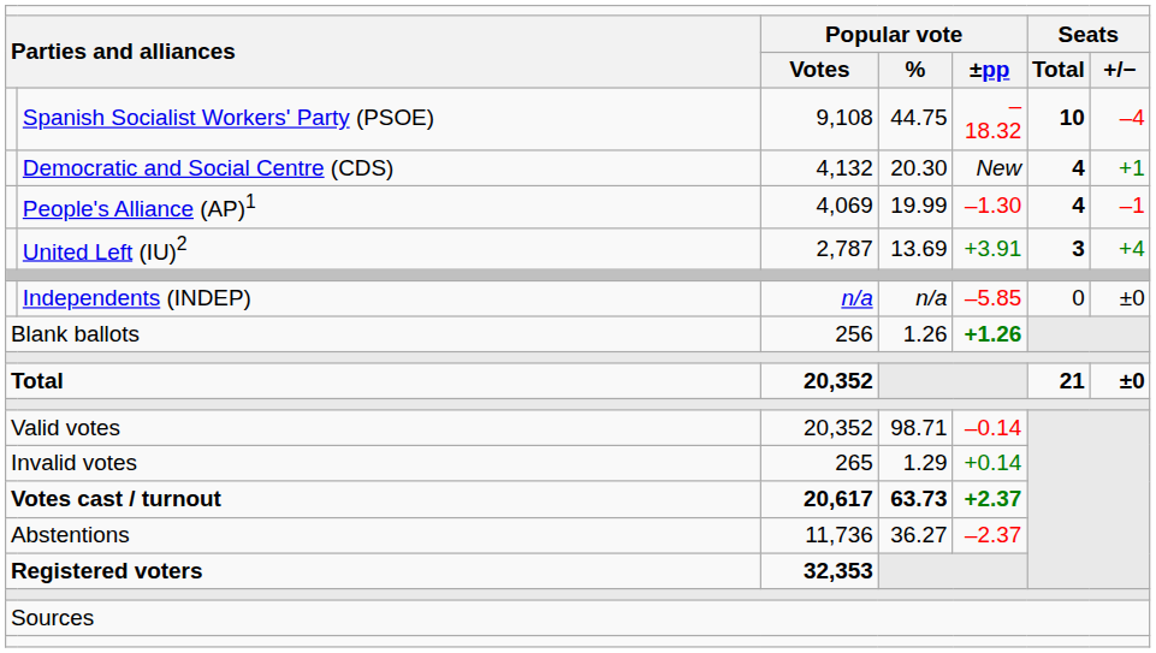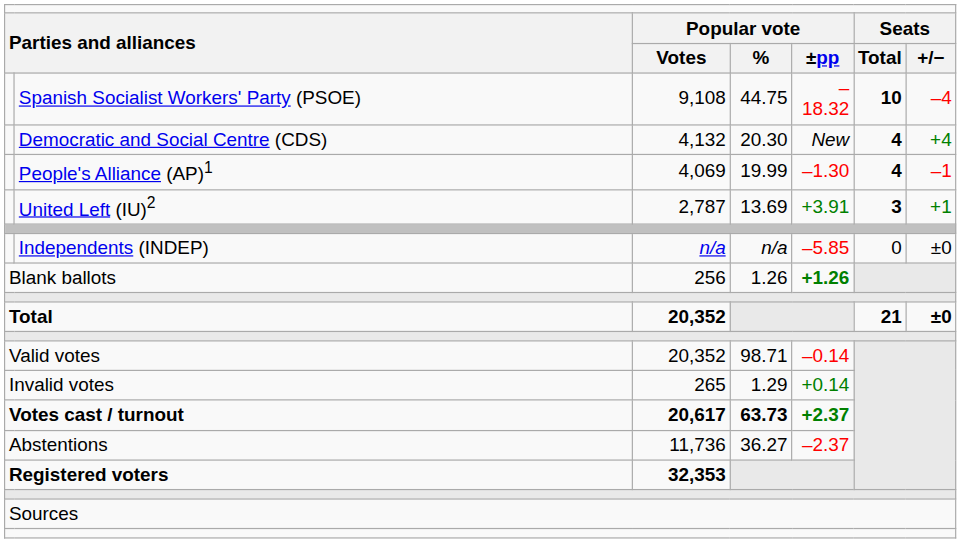Democratic and Social Centre (CDS) | column 7: +1 -> +4
United Left (IU)2 | column 7: +4 -> +1
